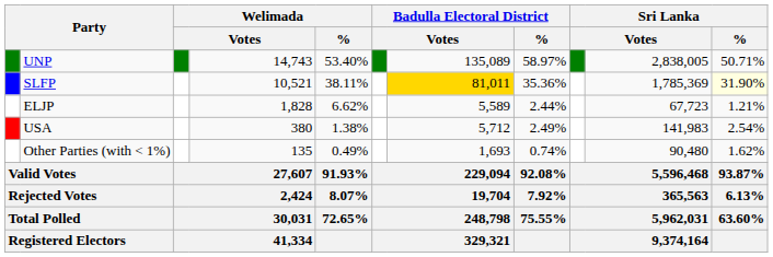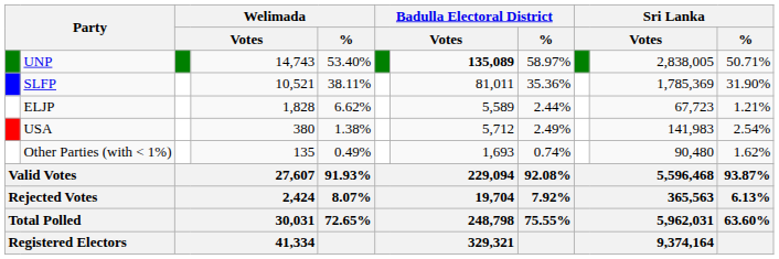UNP | column 7: normal -> bold
SLFP | column 7: gold background -> no background
SLFP | Sri Lanka / %: lightyellow background -> no background
